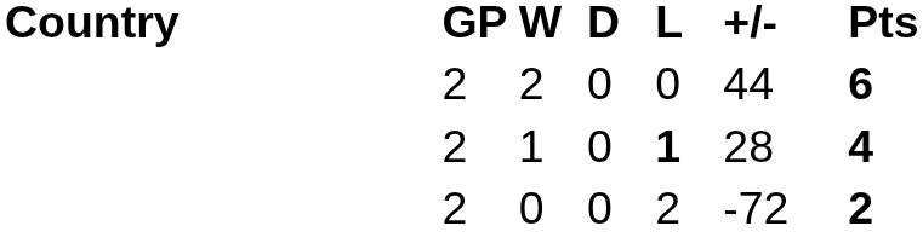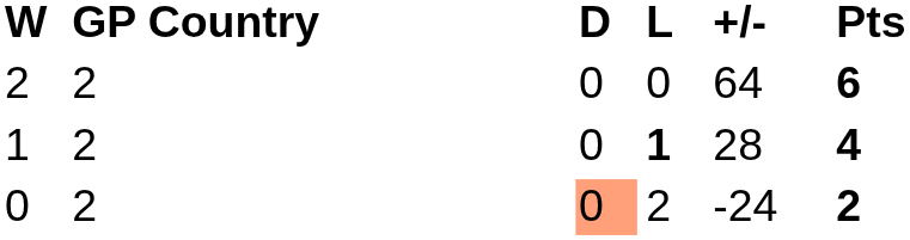columns swapped: Country <-> W
row 2 | +/-: 44 -> 64
row 4 | D: no background -> lightsalmon background
row 4 | +/-: -72 -> -24
